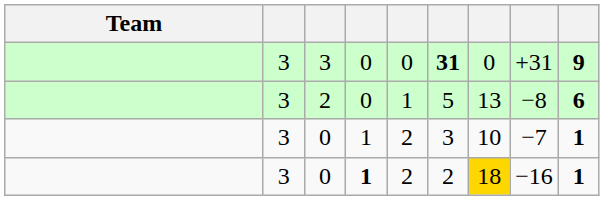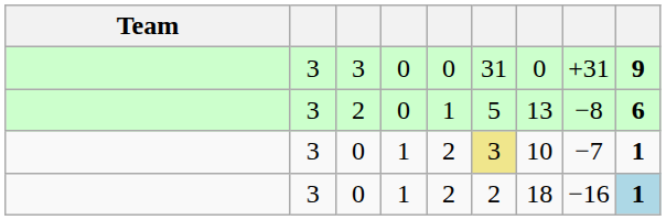row 2 | column 6: bold -> normal
row 4 | column 6: no background -> khaki background
row 5 | column 4: bold -> normal
row 5 | column 7: gold background -> no background
row 5 | column 9: no background -> lightblue background
